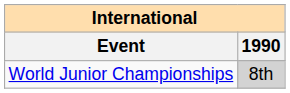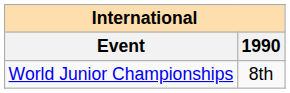World Junior Championships | 1990: lightgrey background -> no background
